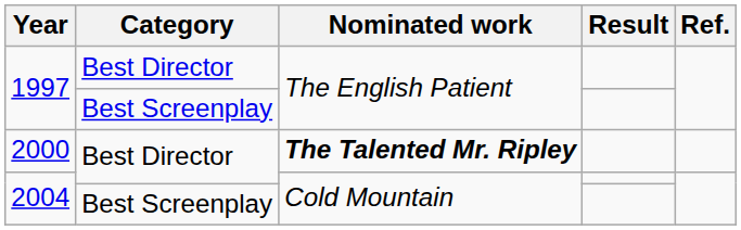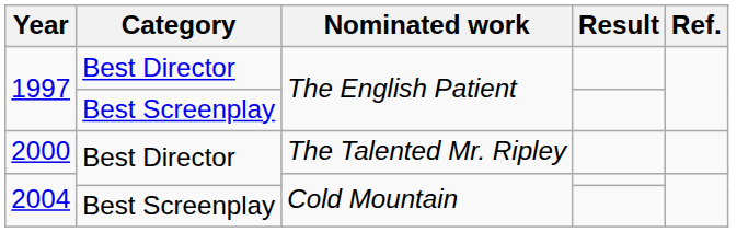2000 | Nominated work: bold -> normal
